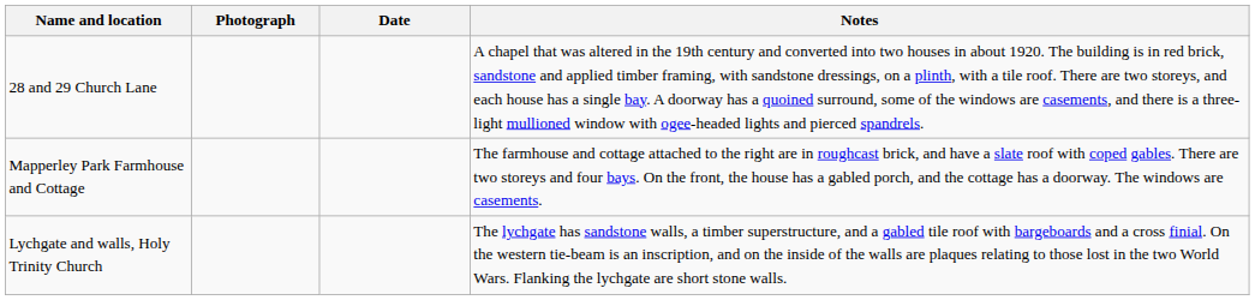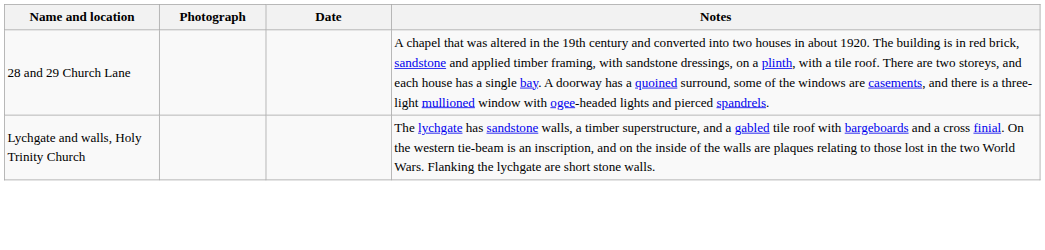- row: Mapperley Park Farmhouse and Cottage | The farmhouse and cottage attached to the right are in roughcast brick, and have a slate roof with coped gables. There are two storeys and four bays. On the front, the house has a gabled porch, and the cottage has a doorway. The windows are casements.
